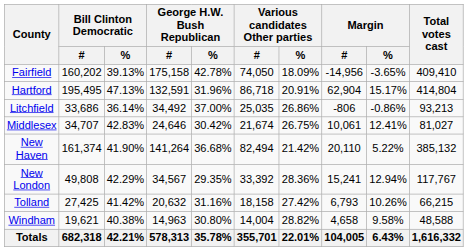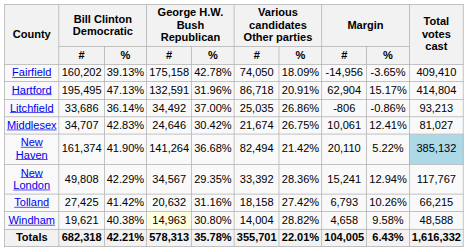New Haven | Total votes cast: no background -> lightblue background
Windham | George H.W. Bush Republican / #: no background -> lightyellow background
